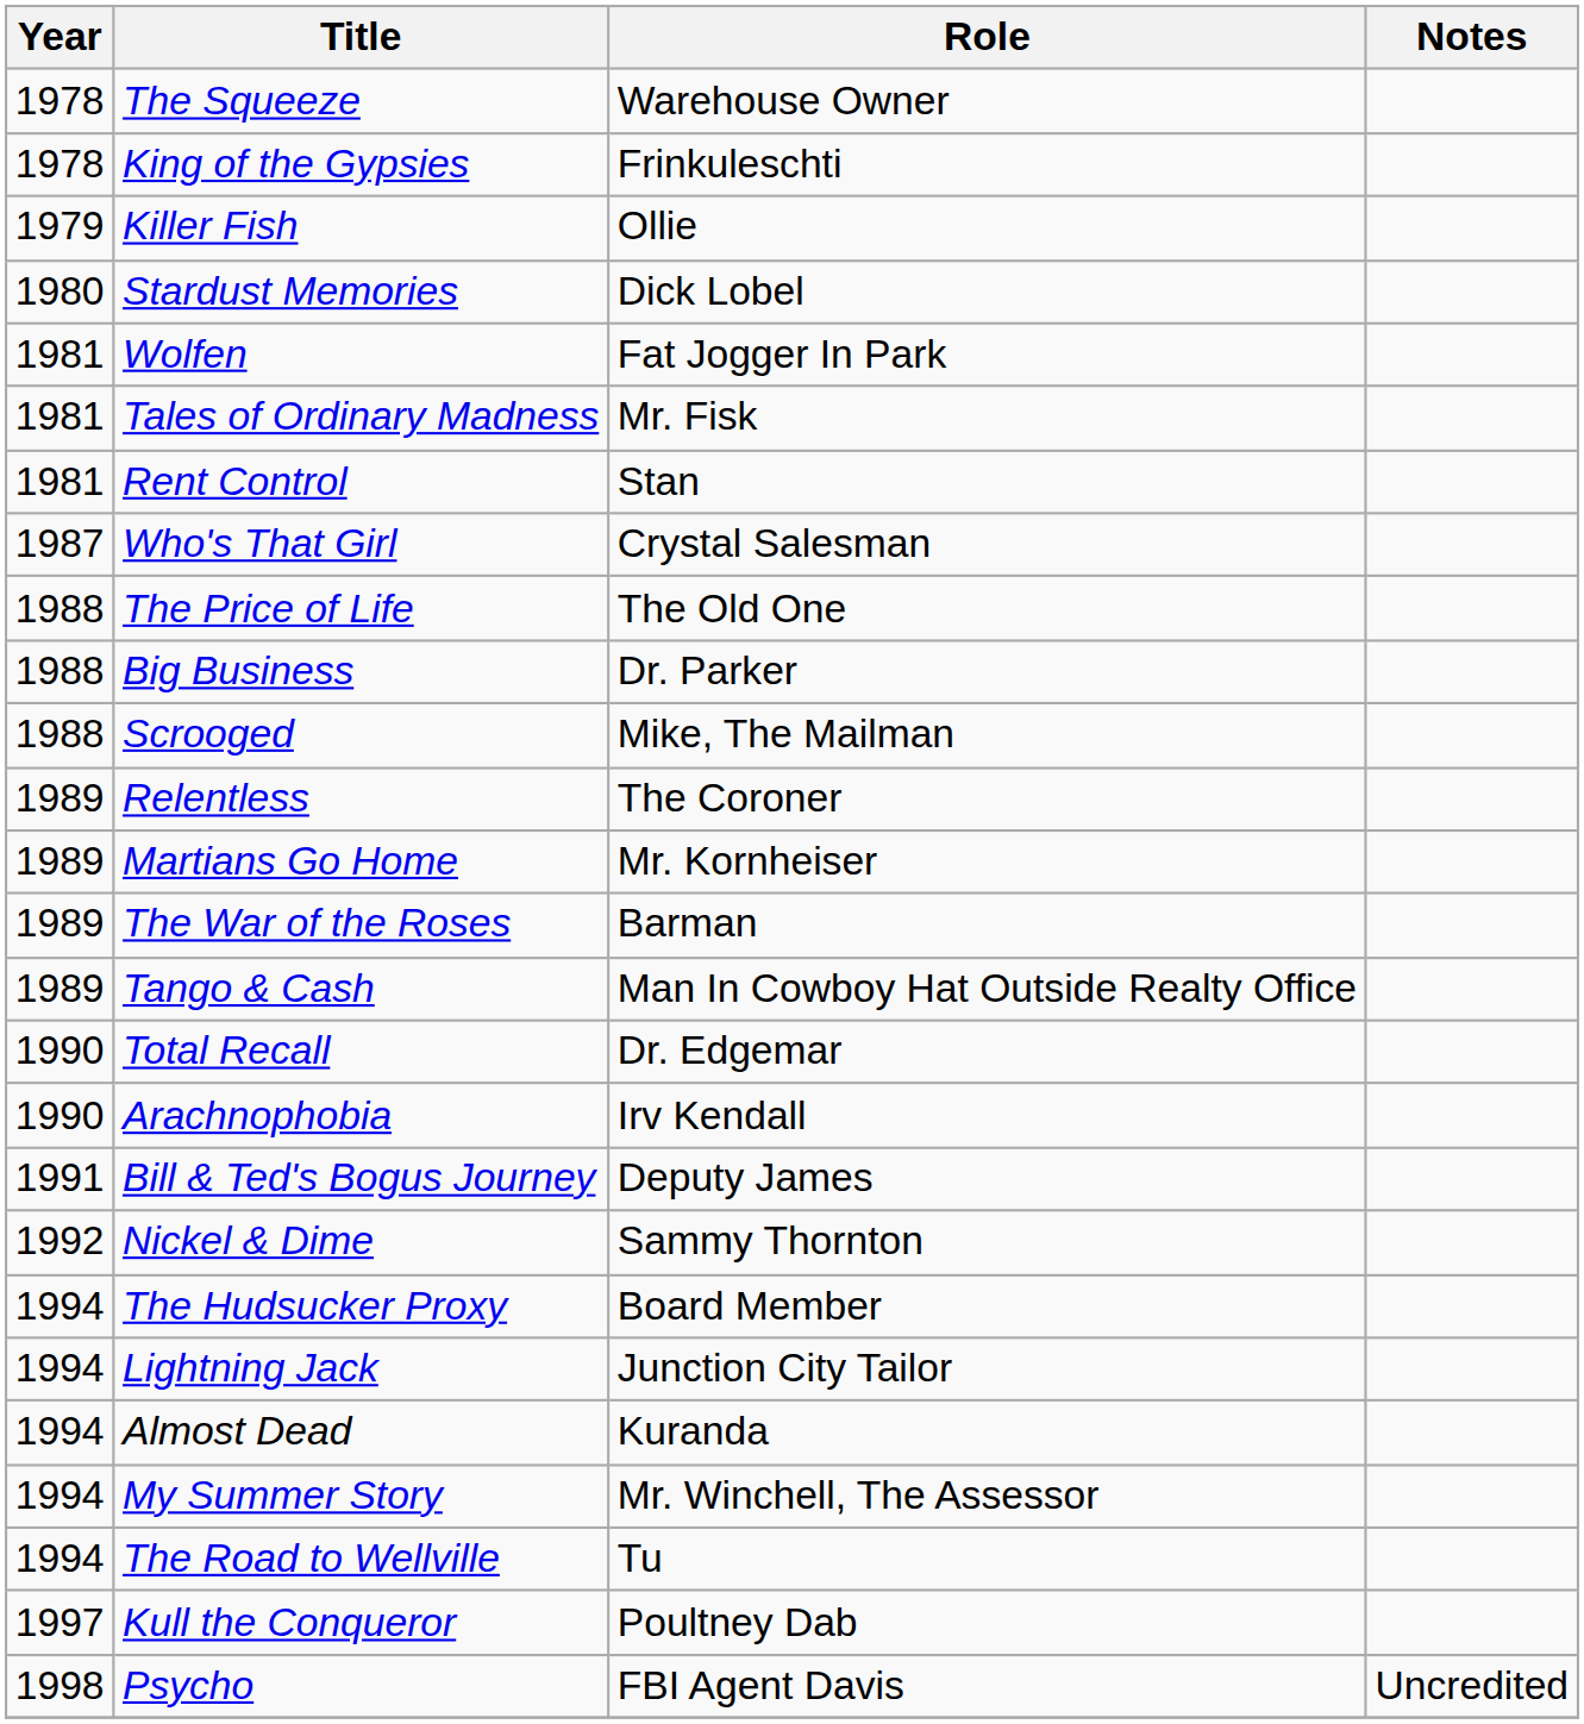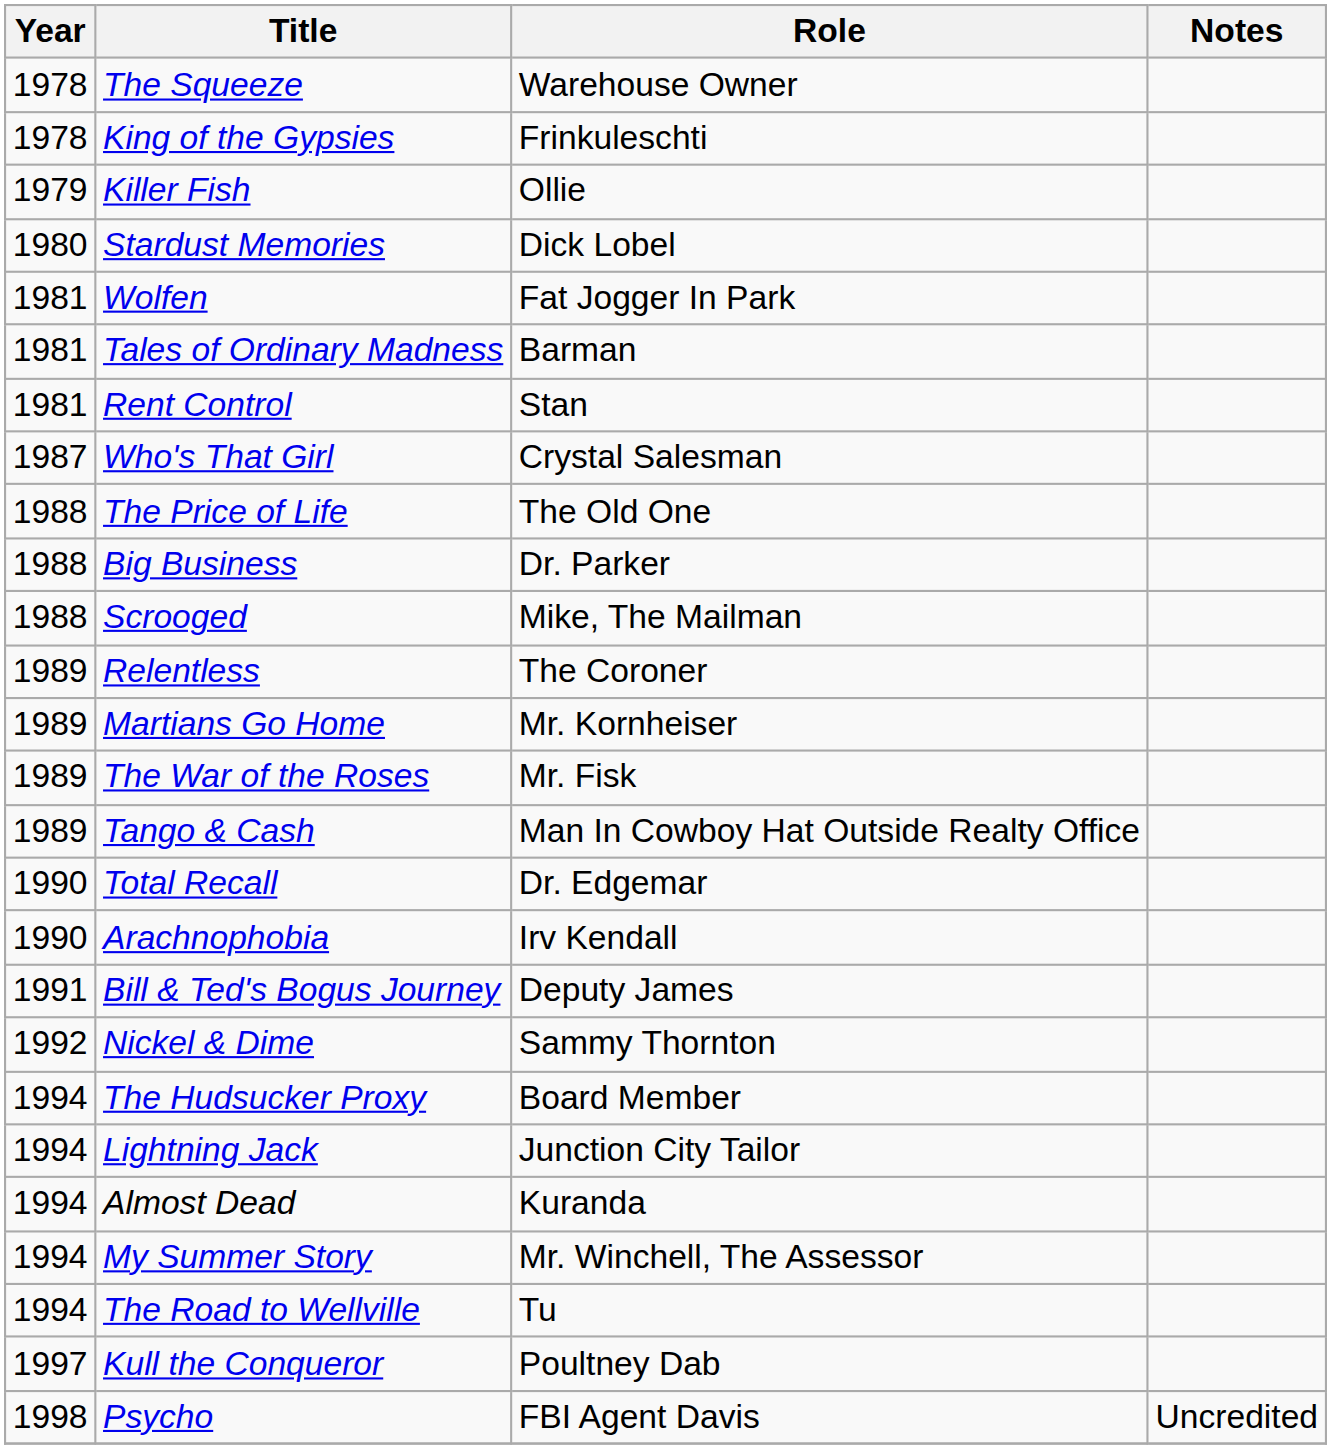Tales of Ordinary Madness | Role: Mr. Fisk -> Barman
The War of the Roses | Role: Barman -> Mr. Fisk
